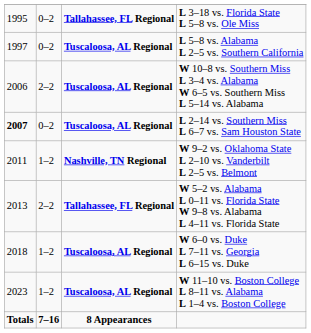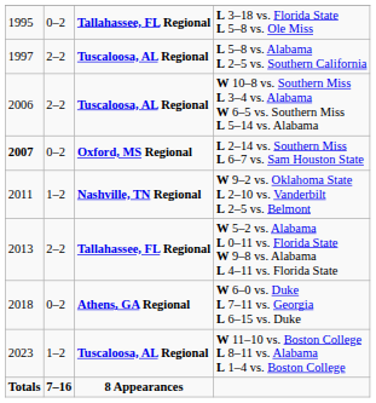L 5–8 vs. Alabama L 2–5 vs. Southern California | column 2: 0–2 -> 2–2
L 2–14 vs. Southern Miss L 6–7 vs. Sam Houston State | column 3: Tuscaloosa, AL Regional -> Oxford, MS Regional
W 6–0 vs. Duke L 7–11 vs. Georgia L 6–15 vs. Duke | column 2: 1–2 -> 0–2
W 6–0 vs. Duke L 7–11 vs. Georgia L 6–15 vs. Duke | column 3: Tuscaloosa, AL Regional -> Athens, GA Regional
